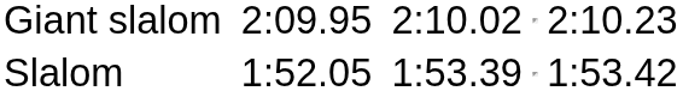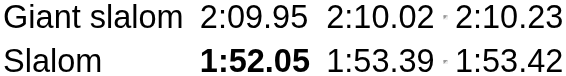Slalom | column 2: normal -> bold
